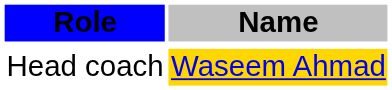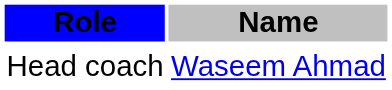Head coach | Name: gold background -> no background
